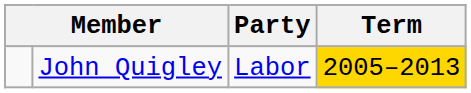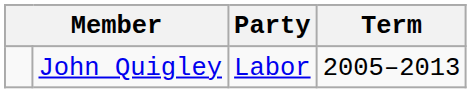John Quigley | Term: gold background -> no background
